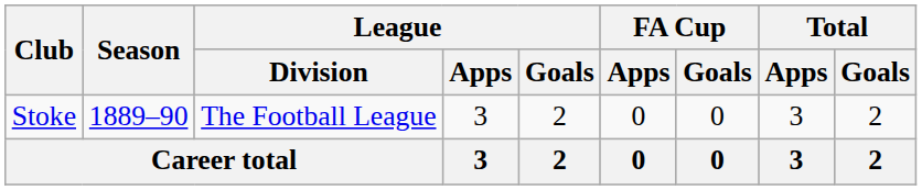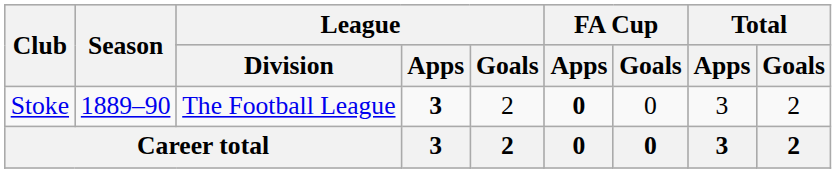Stoke | League / Apps: normal -> bold
Stoke | FA Cup / Apps: normal -> bold
